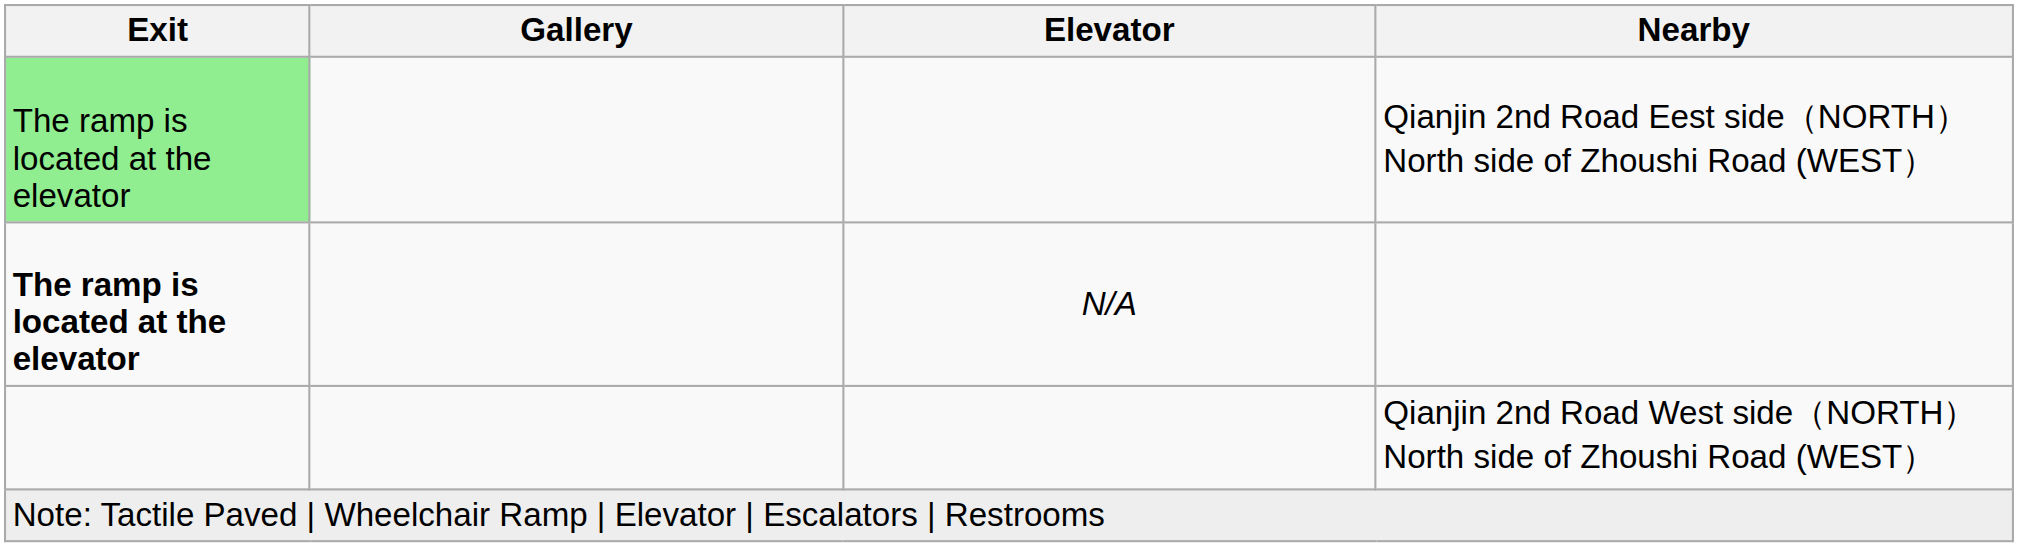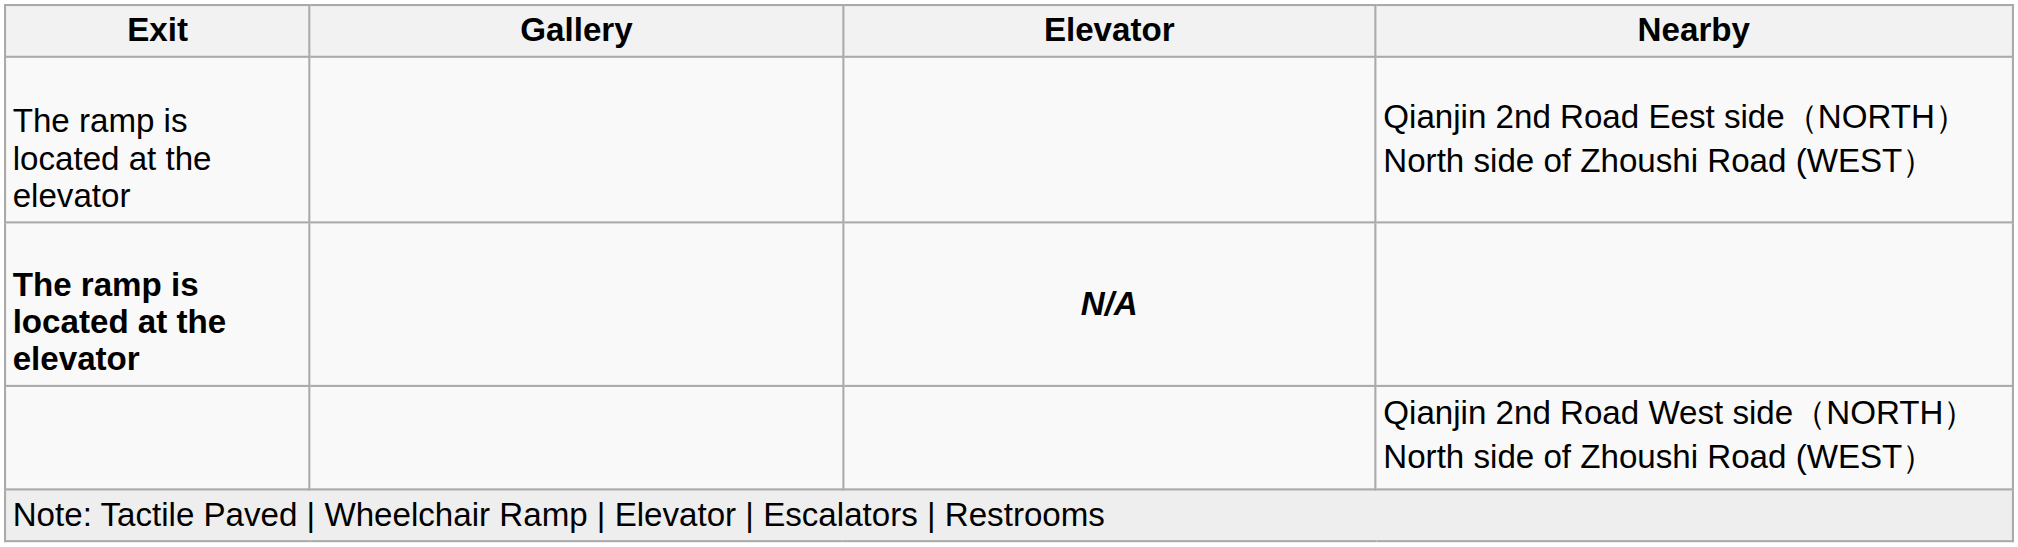row 2 | Exit: lightgreen background -> no background
row 3 | Elevator: normal -> bold
